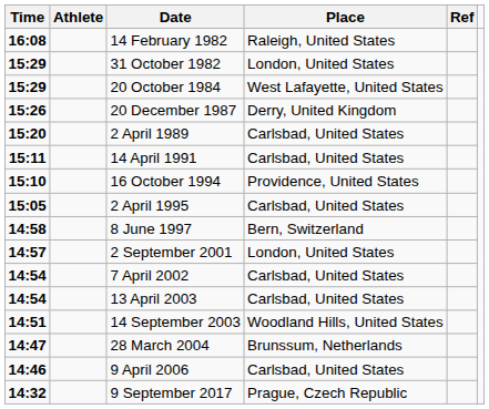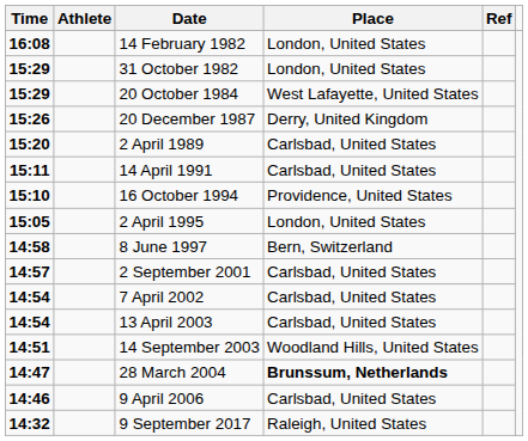14 February 1982 | Place: Raleigh, United States -> London, United States
2 April 1995 | Place: Carlsbad, United States -> London, United States
2 September 2001 | Place: London, United States -> Carlsbad, United States
28 March 2004 | Place: normal -> bold
9 September 2017 | Place: Prague, Czech Republic -> Raleigh, United States
